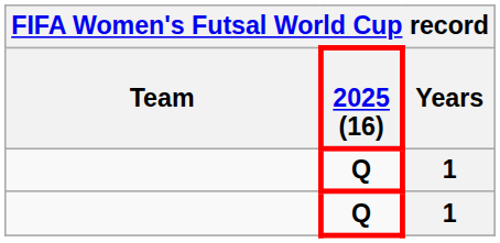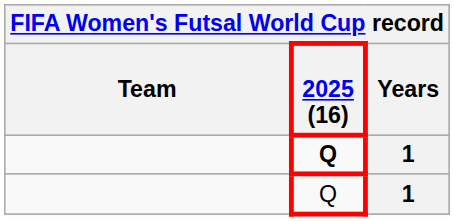row 4 | 2025 (16): bold -> normal
